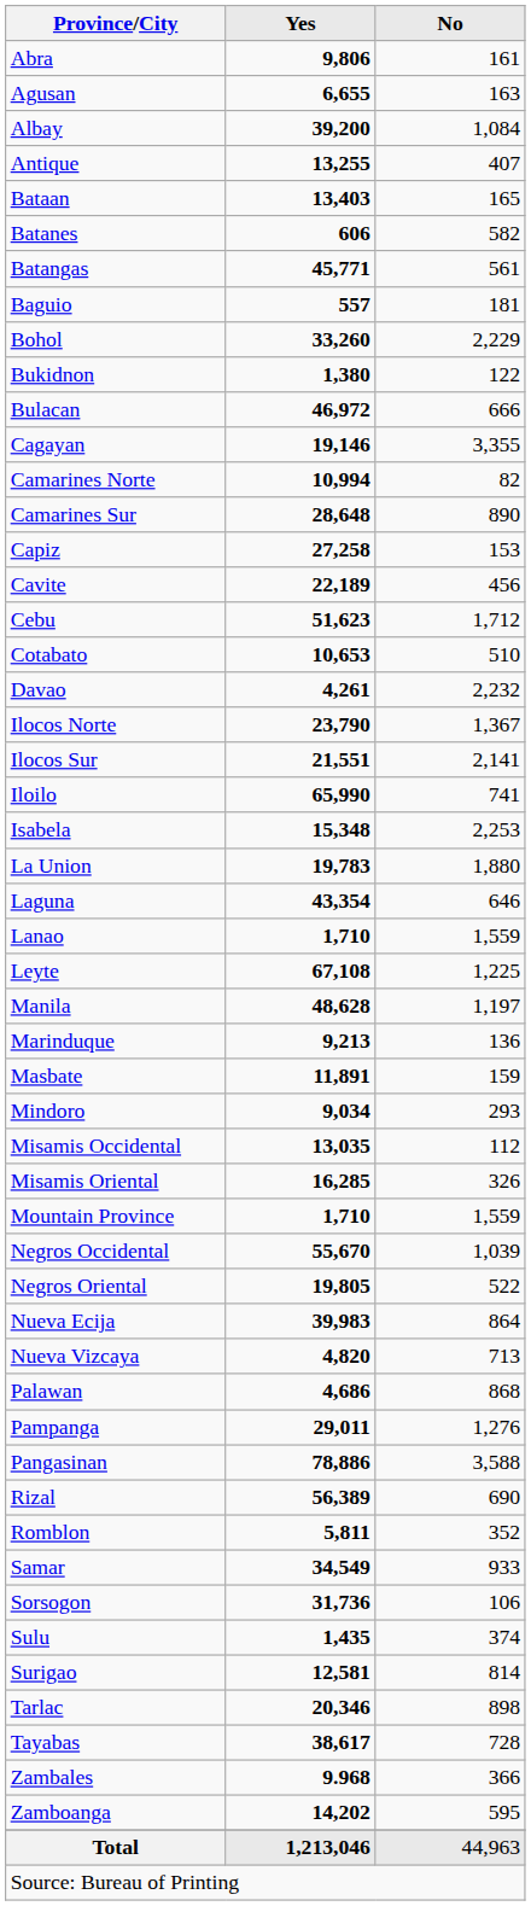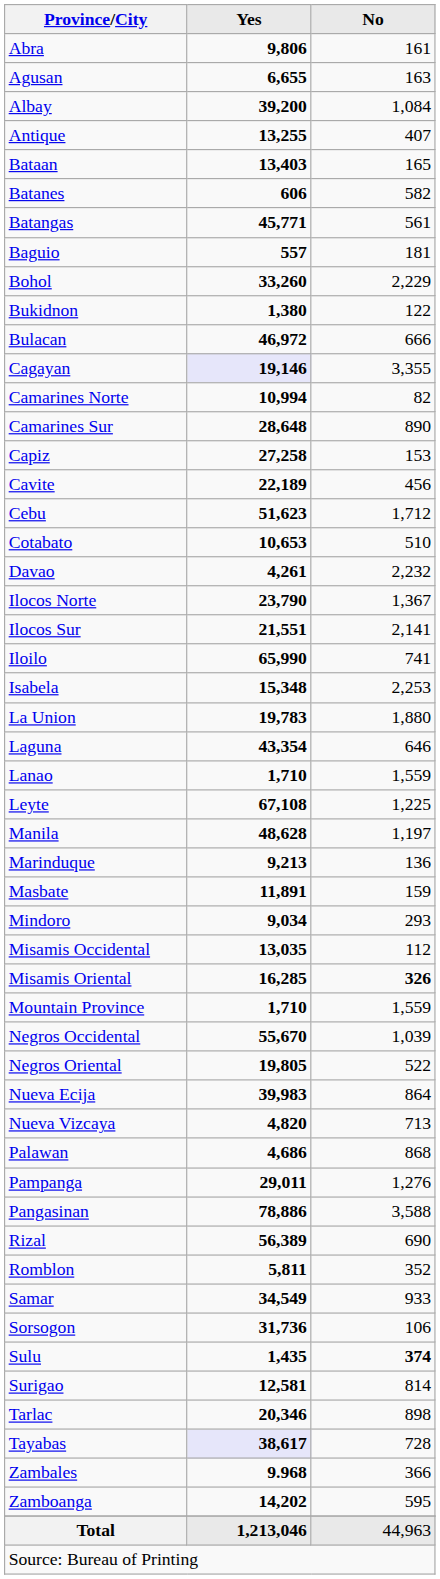Cagayan | Yes: no background -> lavender background
Misamis Oriental | No: normal -> bold
Sulu | No: normal -> bold
Tayabas | Yes: no background -> lavender background
